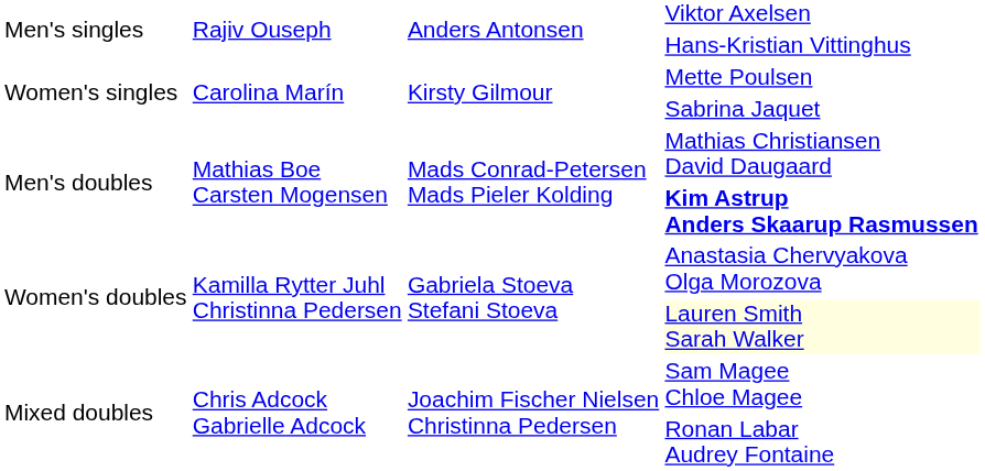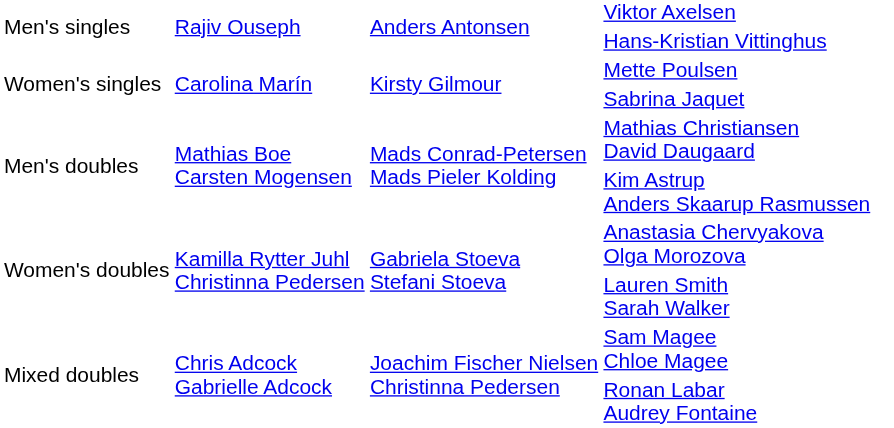Kim Astrup Anders Skaarup Rasmussen | column 4: bold -> normal
Lauren Smith Sarah Walker | column 4: lightyellow background -> no background
